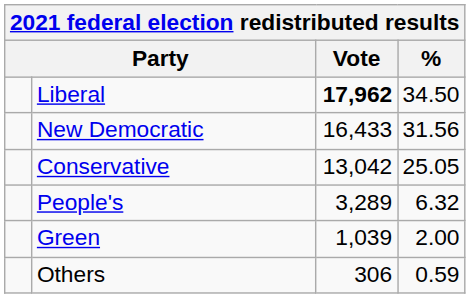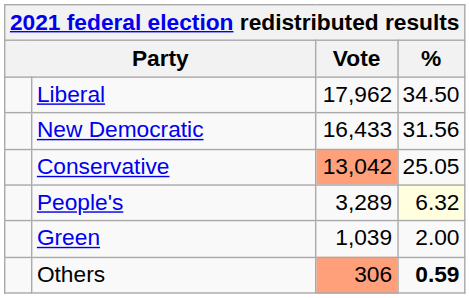Liberal | Vote: bold -> normal
Conservative | Vote: no background -> lightsalmon background
People's | %: no background -> lightyellow background
Others | Vote: no background -> lightsalmon background
Others | %: normal -> bold
